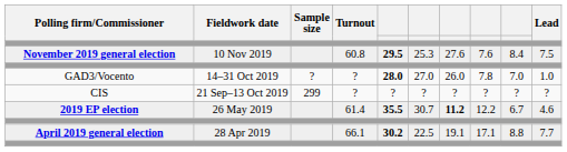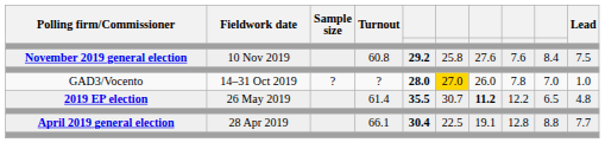November 2019 general election | column 5: 29.5 -> 29.2
November 2019 general election | column 6: 25.3 -> 25.8
GAD3/Vocento | column 6: no background -> gold background
- row: CIS | 21 Sep–13 Oct 2019 | 299 | ? | ? | ? | ? | ? | ? | ?
2019 EP election | column 9: 6.7 -> 6.5
2019 EP election | Lead: 4.6 -> 4.8
April 2019 general election | column 5: 30.2 -> 30.4
April 2019 general election | column 8: 17.1 -> 12.8
